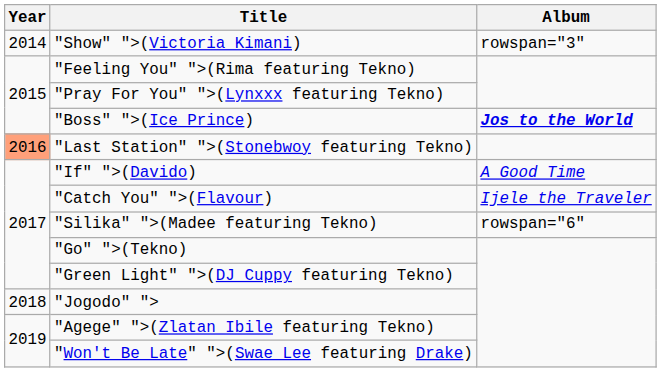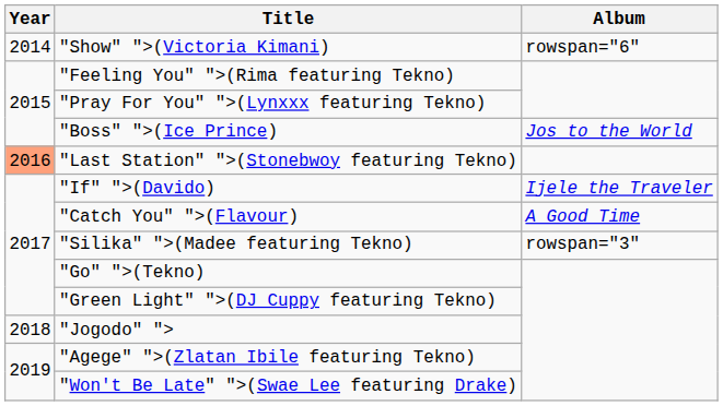"Show" ">(Victoria Kimani) | Album: rowspan="3" -> rowspan="6"
"Boss" ">(Ice Prince) | Album: bold -> normal
"If" ">(Davido) | Album: A Good Time -> Ijele the Traveler
"Catch You" ">(Flavour) | Album: Ijele the Traveler -> A Good Time
"Silika" ">(Madee featuring Tekno) | Album: rowspan="6" -> rowspan="3"
